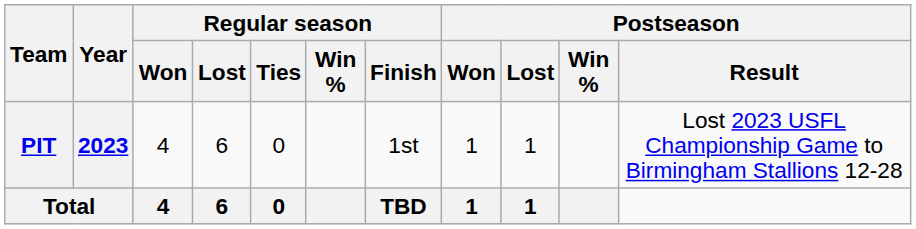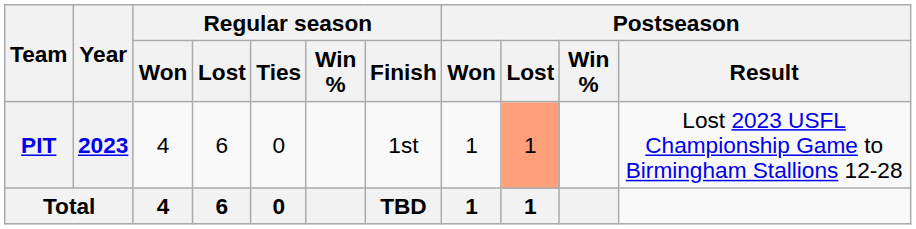PIT | Postseason / Lost: no background -> lightsalmon background
